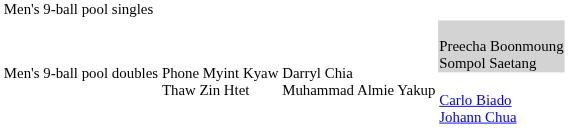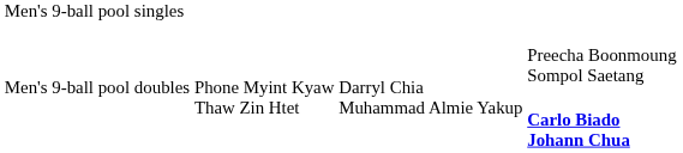Preecha Boonmoung Sompol Saetang | column 4: lightgrey background -> no background
Carlo Biado Johann Chua | column 4: normal -> bold
